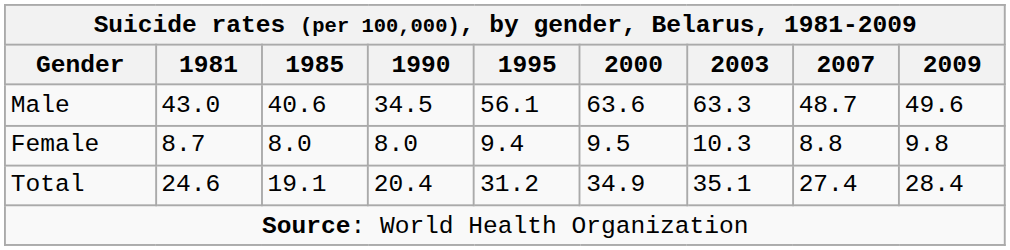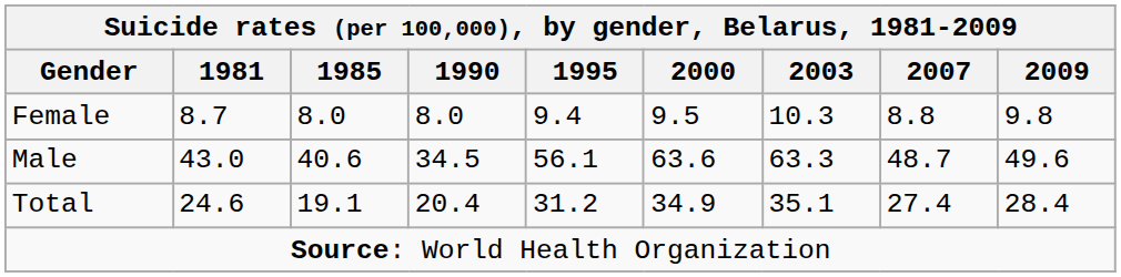rows swapped: Male <-> Female
